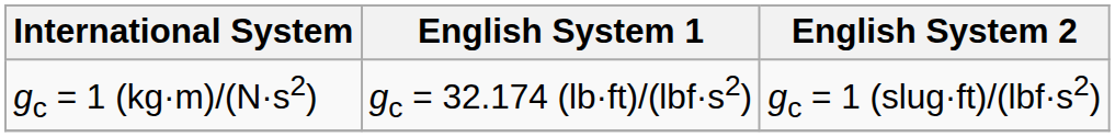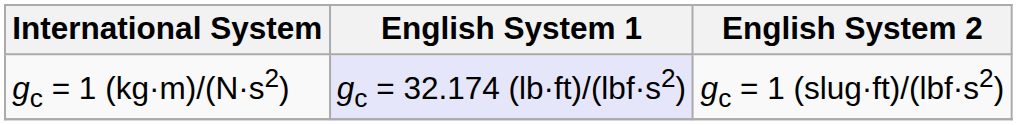gc = 1 (kg·m)/(N·s2) | English System 1: no background -> lavender background
